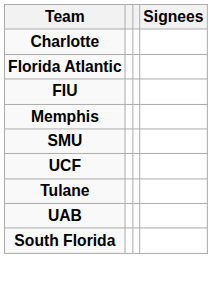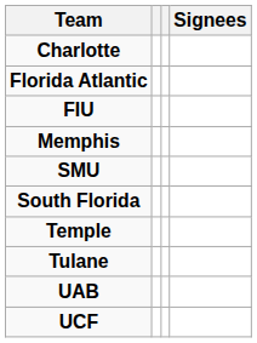rows swapped: South Florida <-> UCF
+ row: Temple
